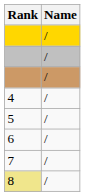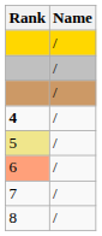row 5 | Rank: normal -> bold
row 6 | Rank: no background -> khaki background
row 7 | Rank: no background -> lightsalmon background
row 9 | Rank: khaki background -> no background
